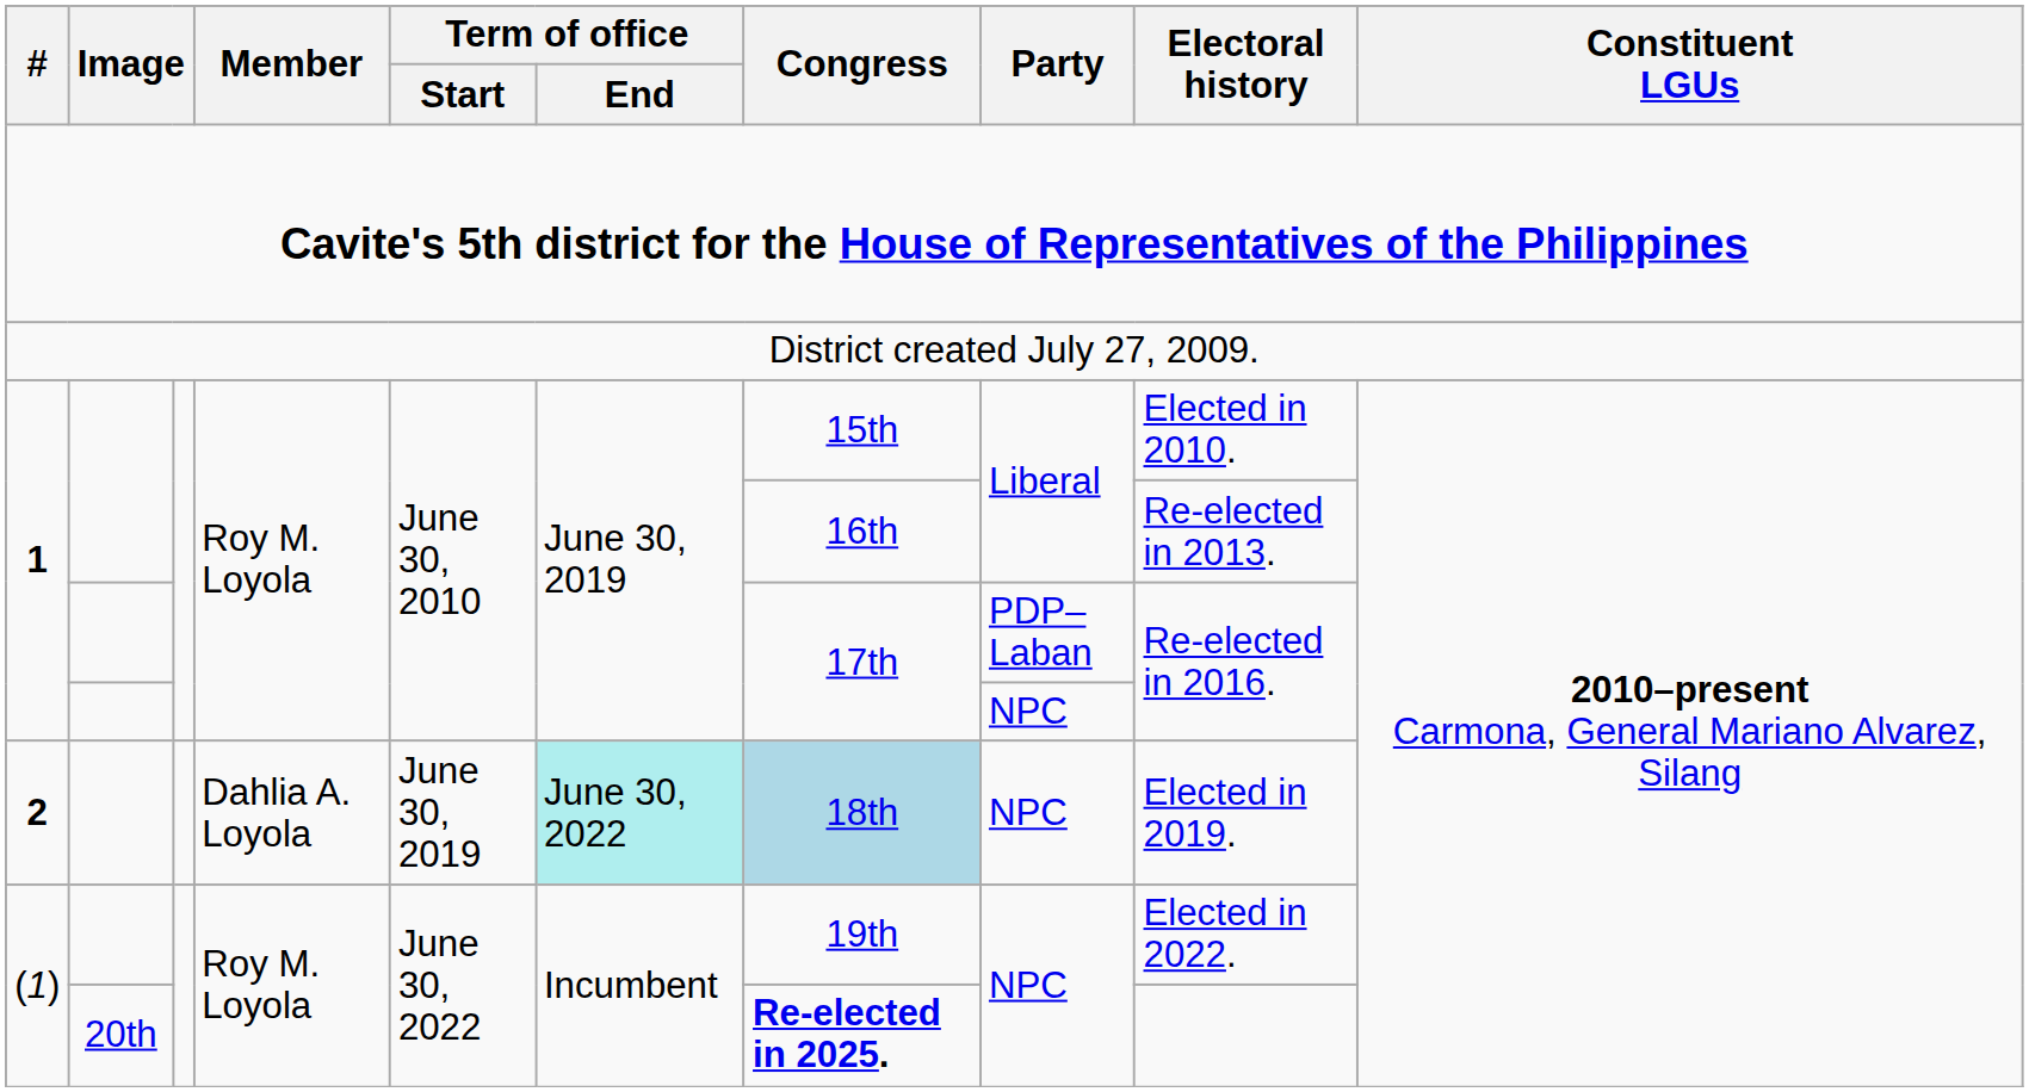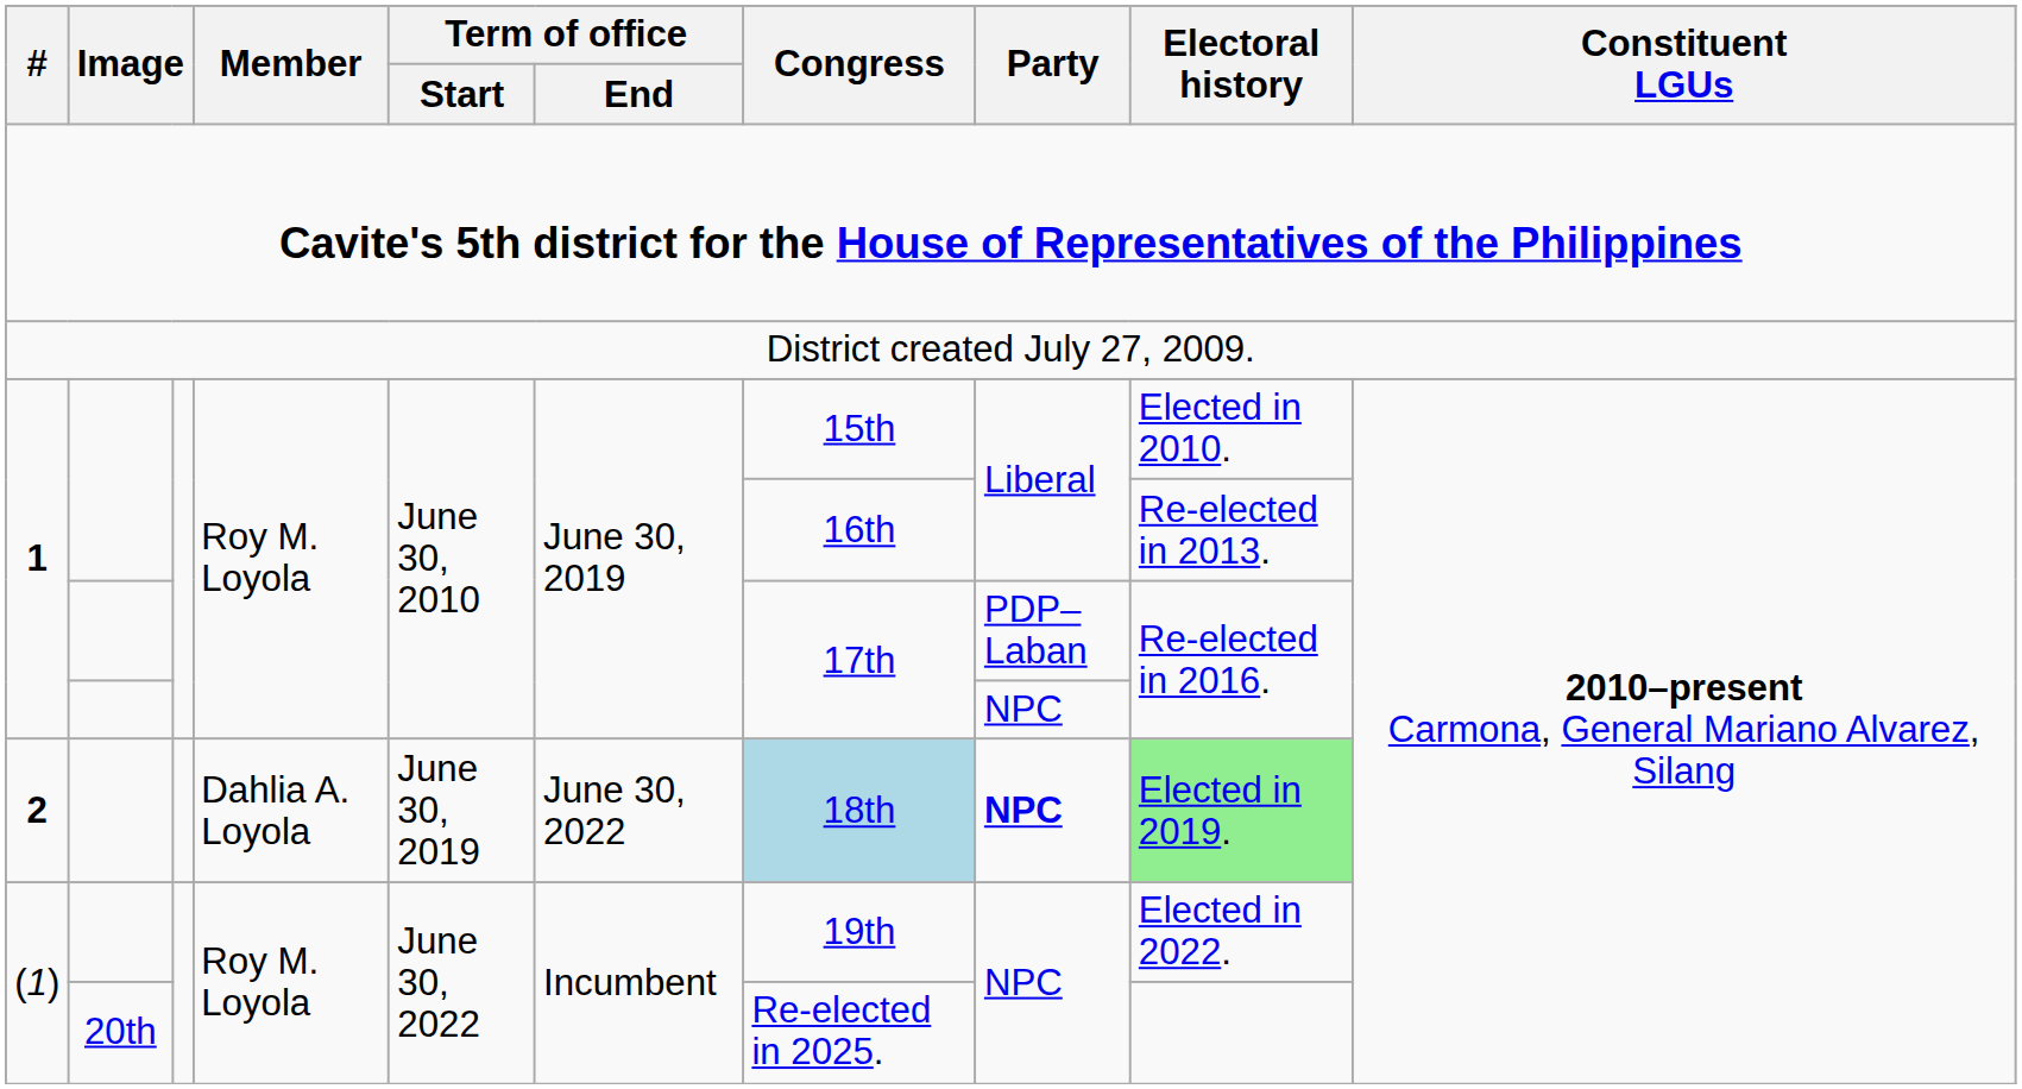2 | Term of office / End: paleturquoise background -> no background
2 | Party: normal -> bold
2 | Electoral history: no background -> lightgreen background
(1) / 20th | Congress: bold -> normal
